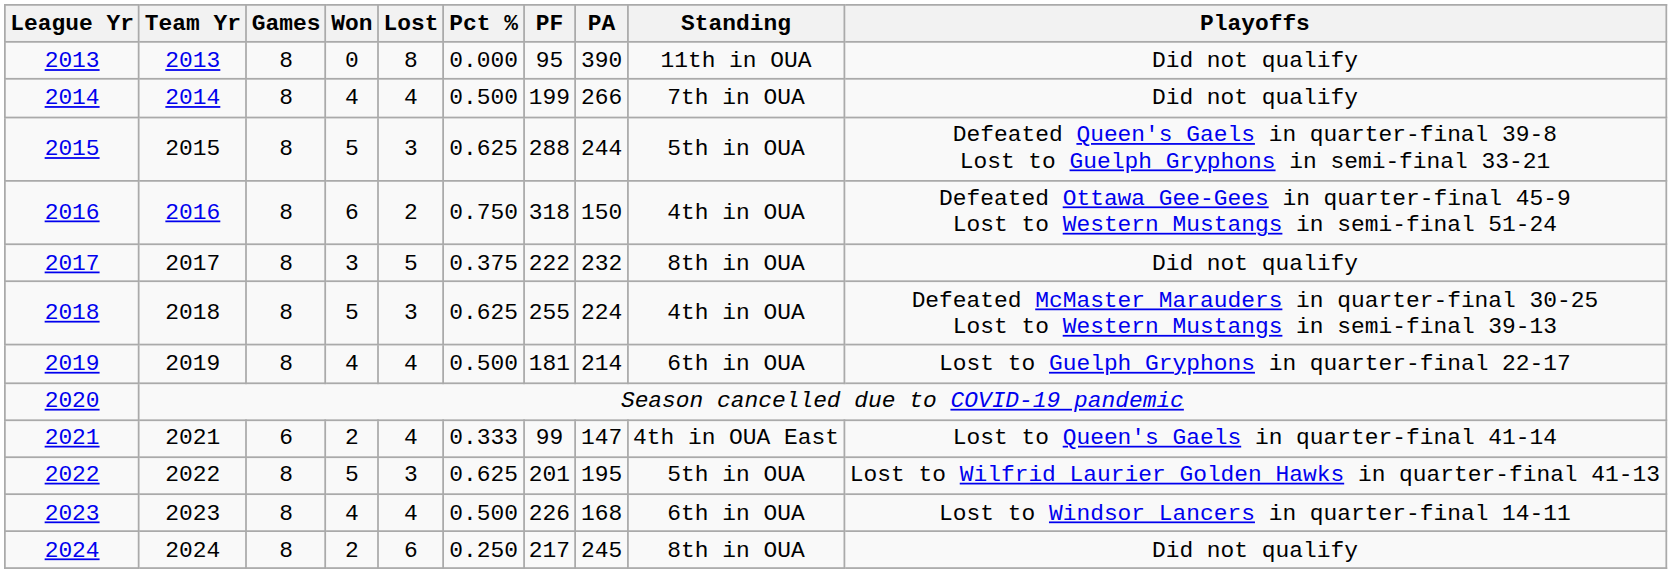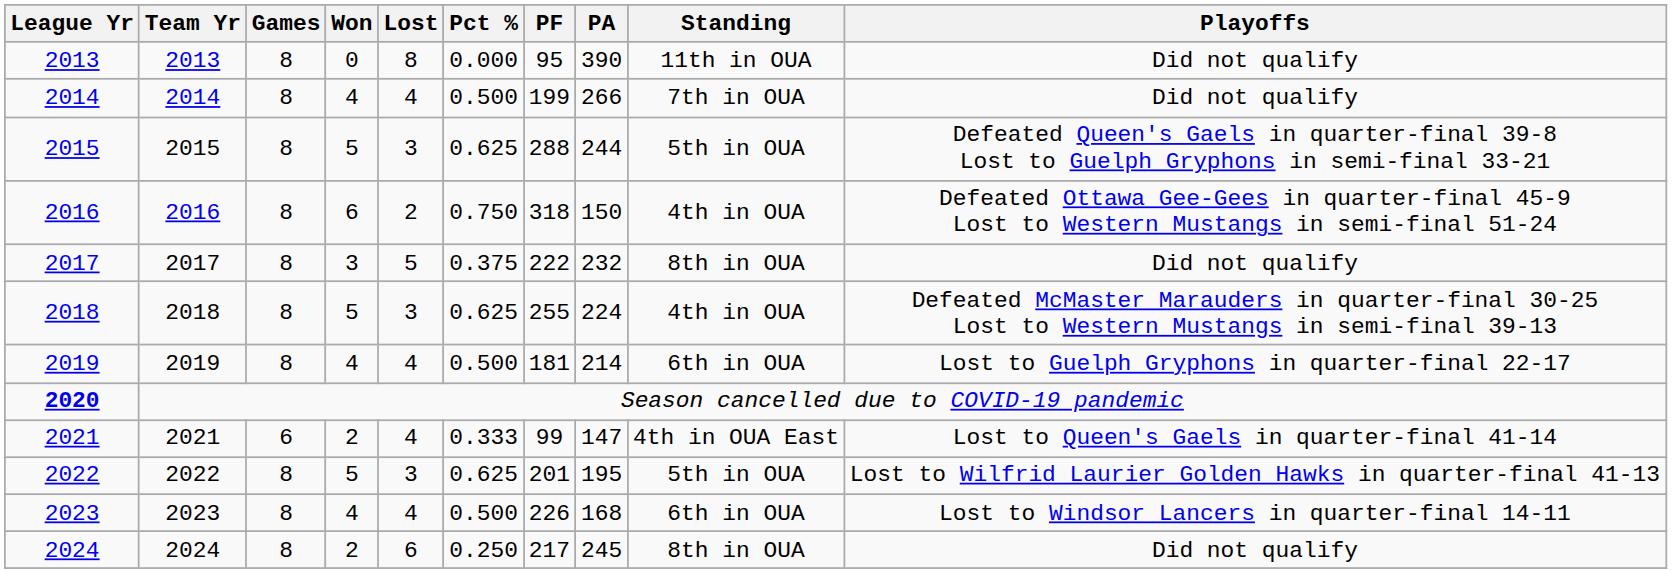2020 | League Yr: normal -> bold
